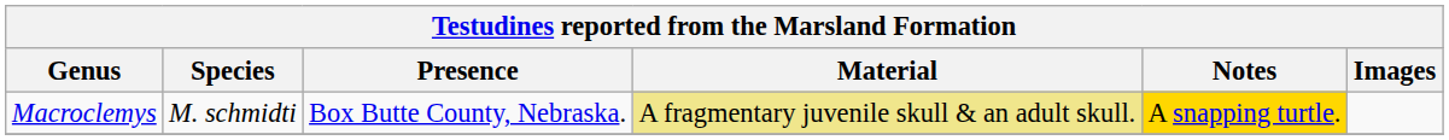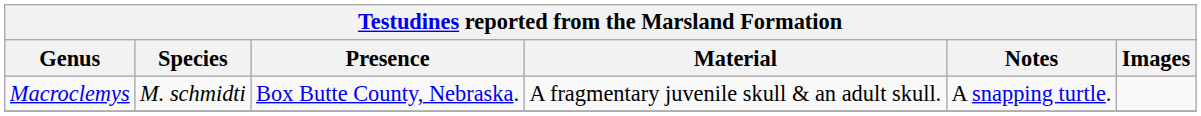Macroclemys | Material: khaki background -> no background
Macroclemys | Notes: gold background -> no background
